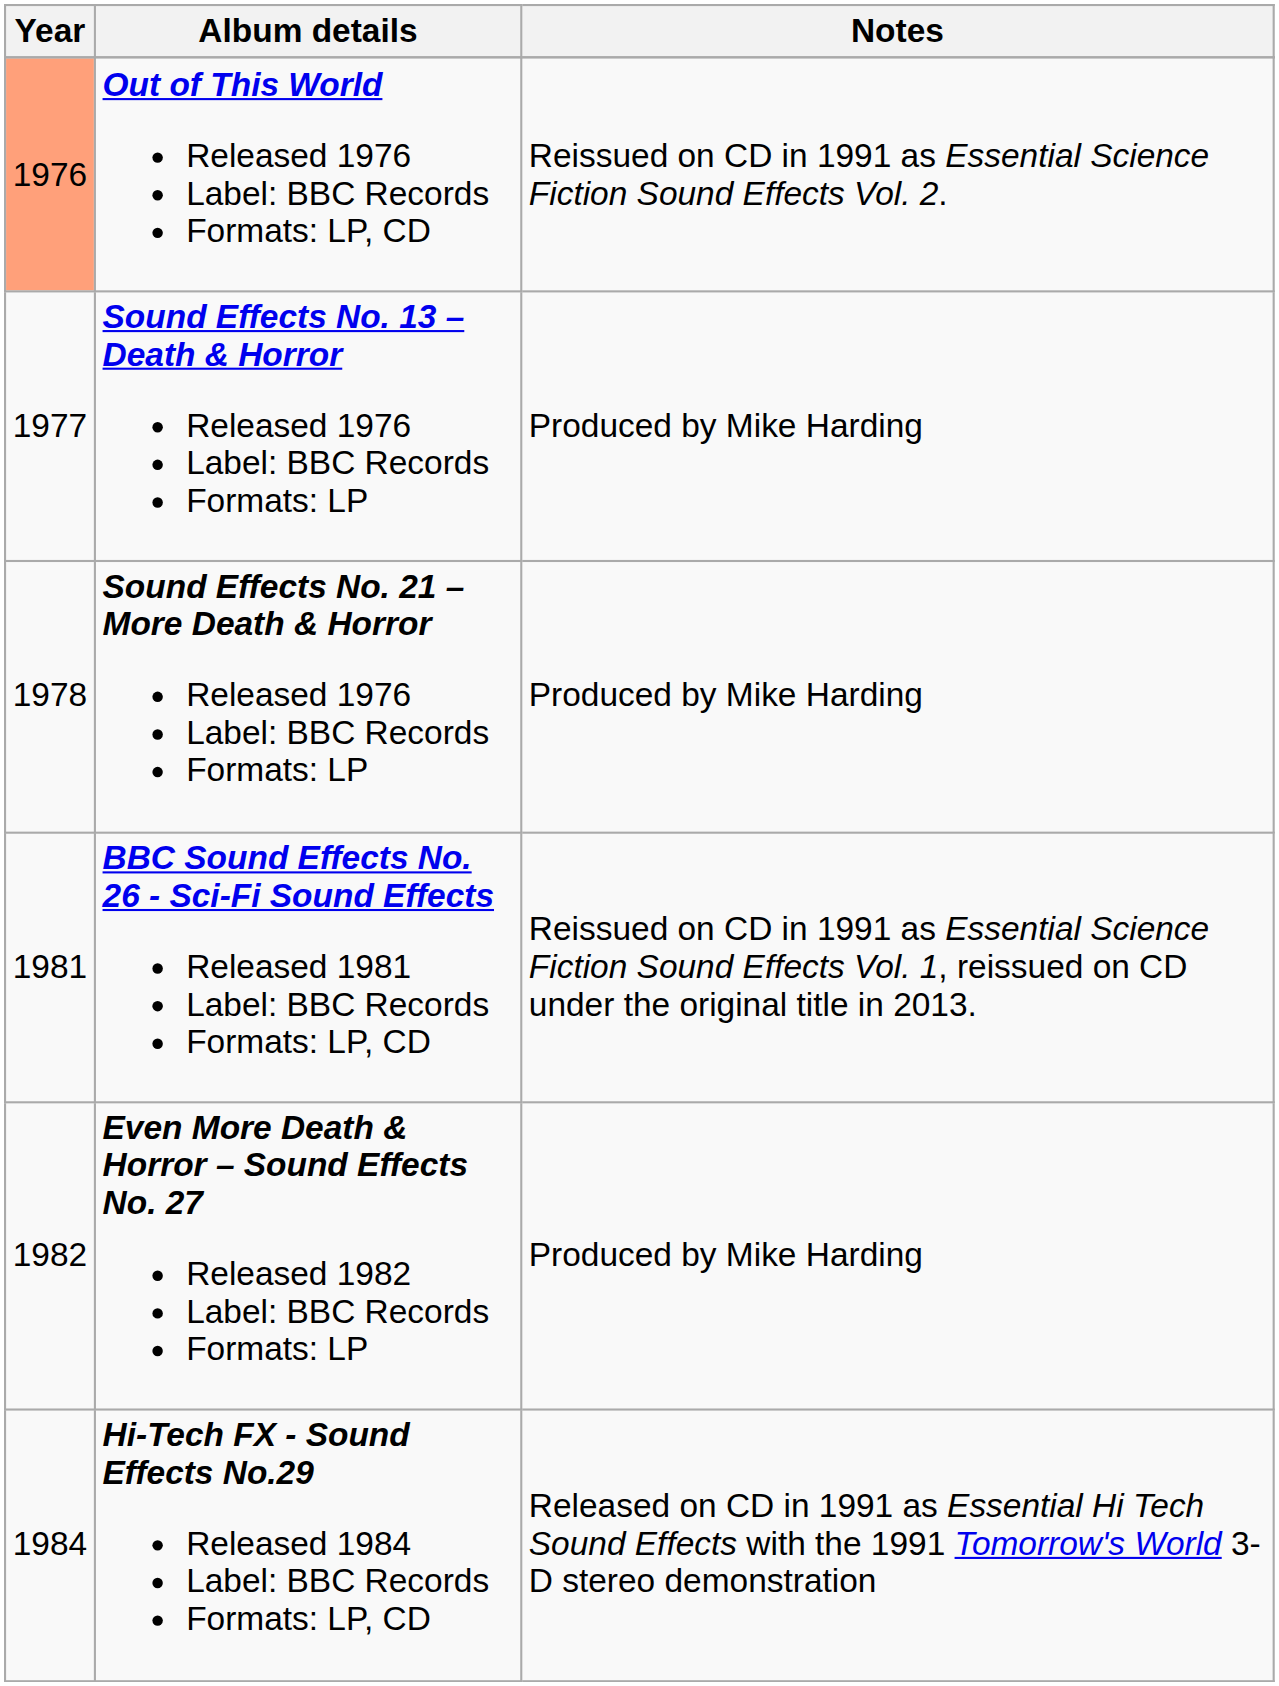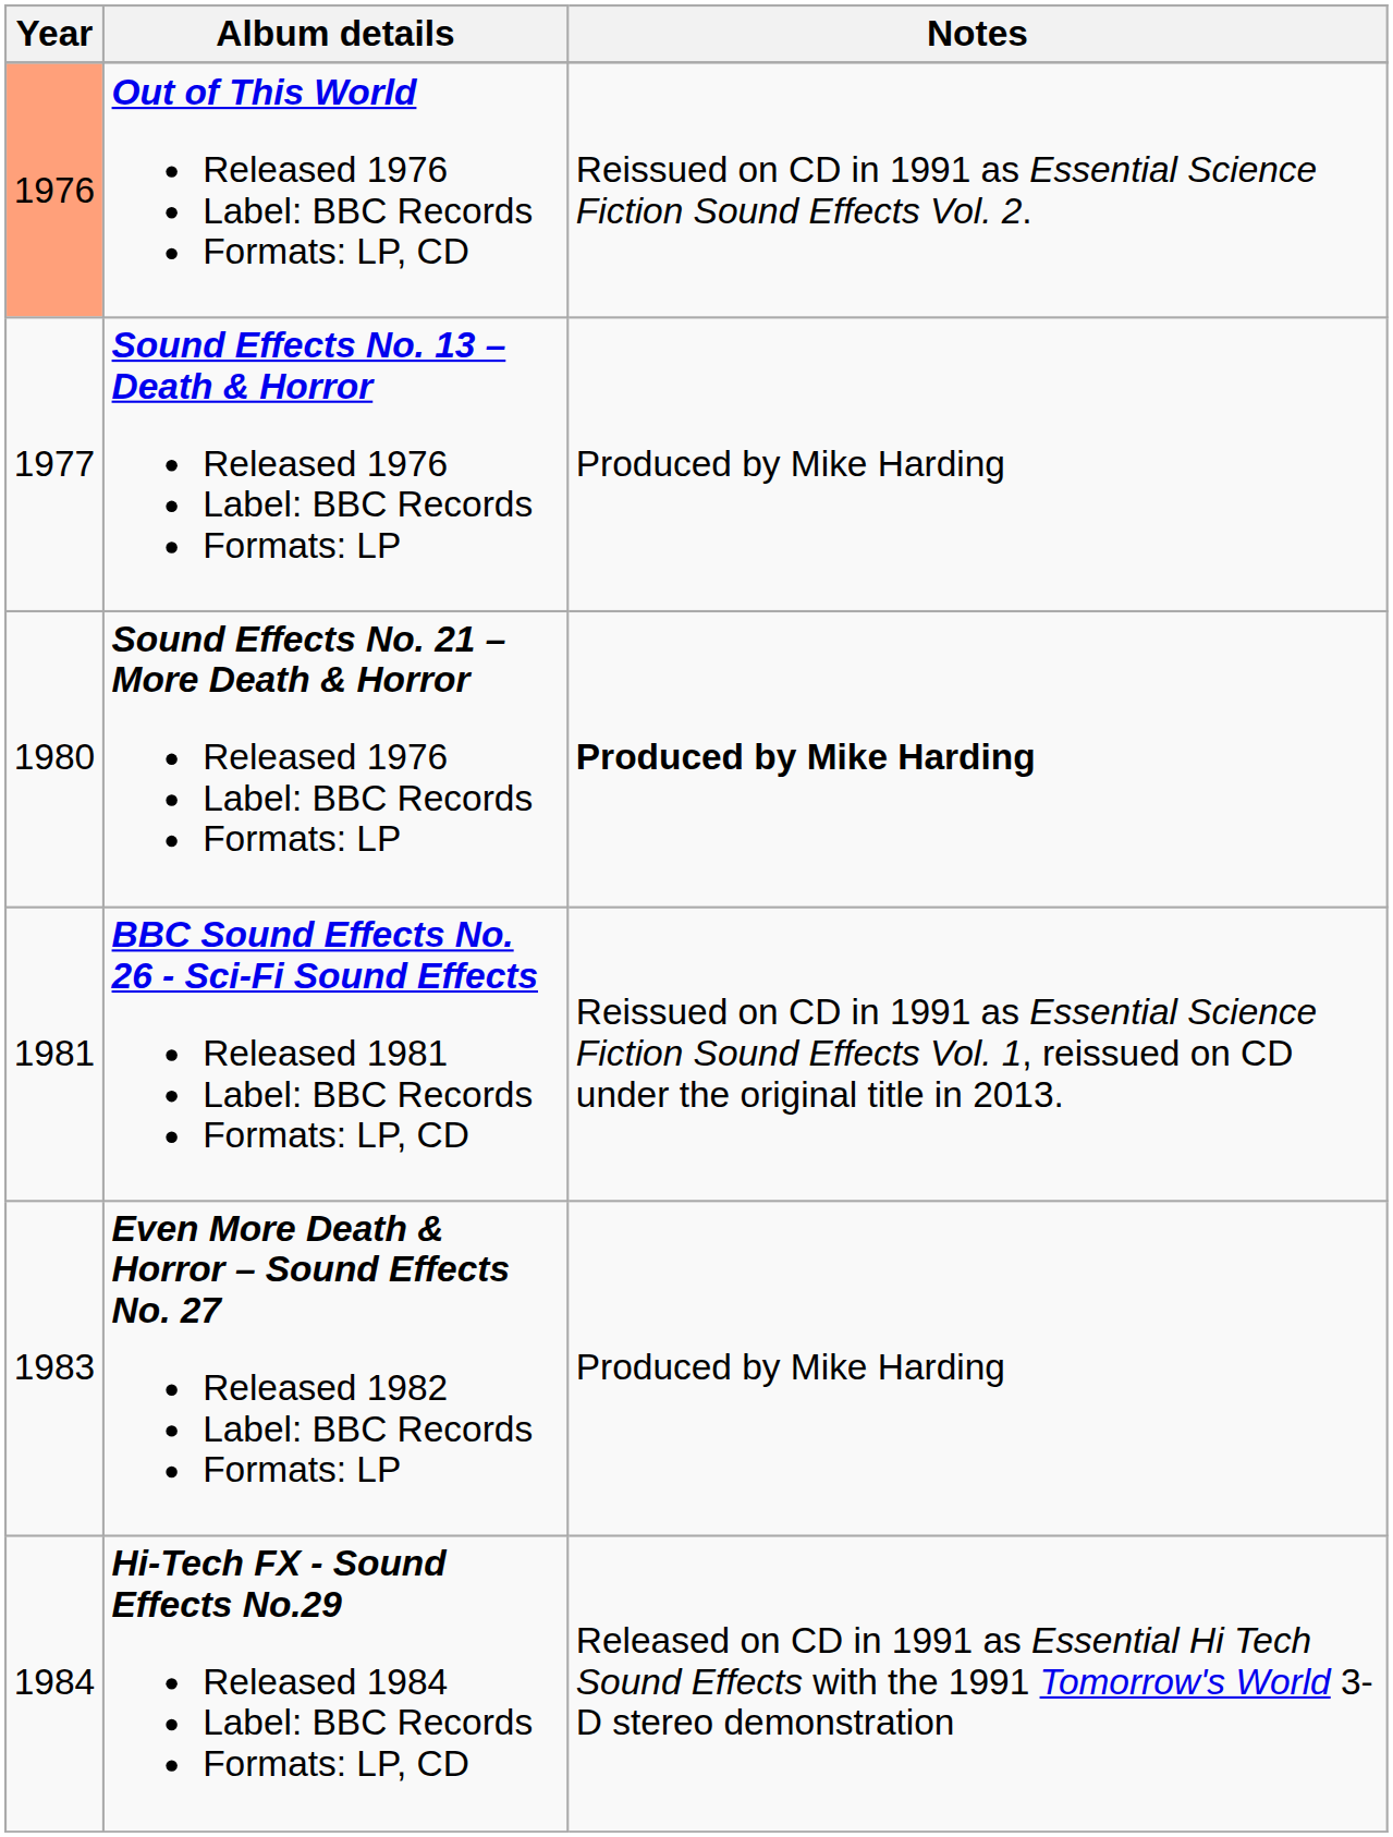row 4 | Year: 1978 -> 1980
row 4 | Notes: normal -> bold
row 6 | Year: 1982 -> 1983
